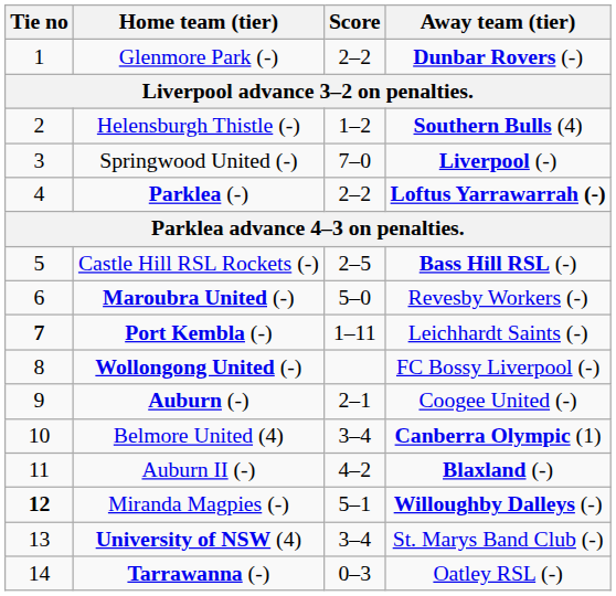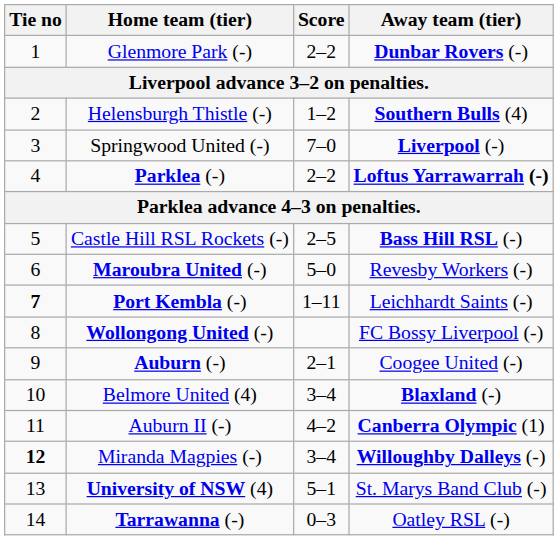Belmore United (4) | Away team (tier): Canberra Olympic (1) -> Blaxland (-)
Auburn II (-) | Away team (tier): Blaxland (-) -> Canberra Olympic (1)
Miranda Magpies (-) | Score: 5–1 -> 3–4
University of NSW (4) | Score: 3–4 -> 5–1
